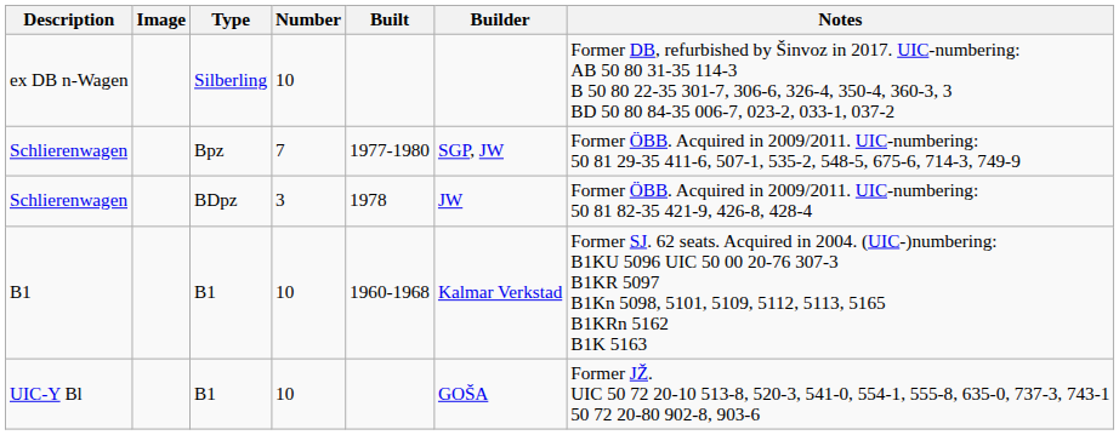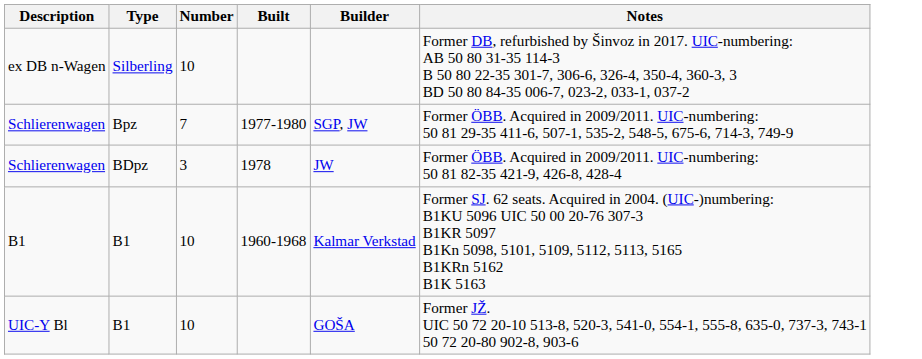- column: Image
